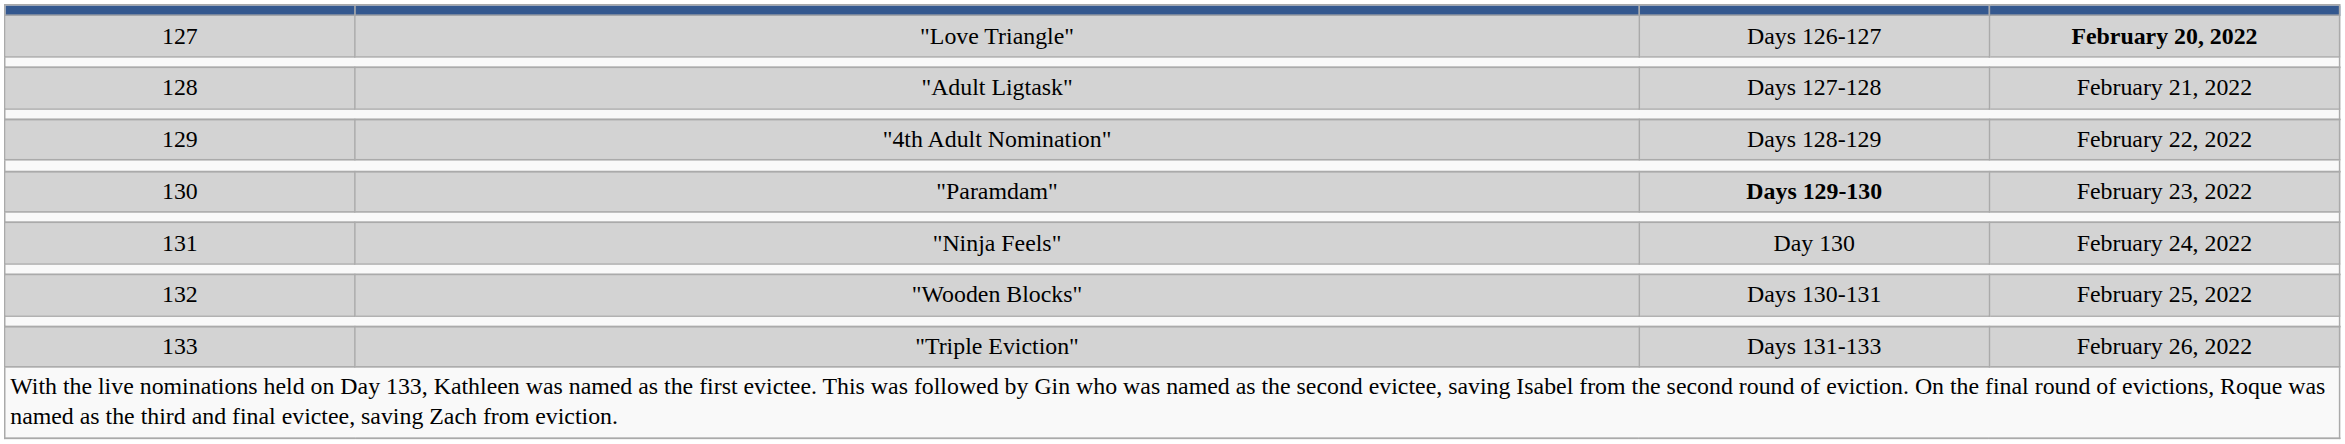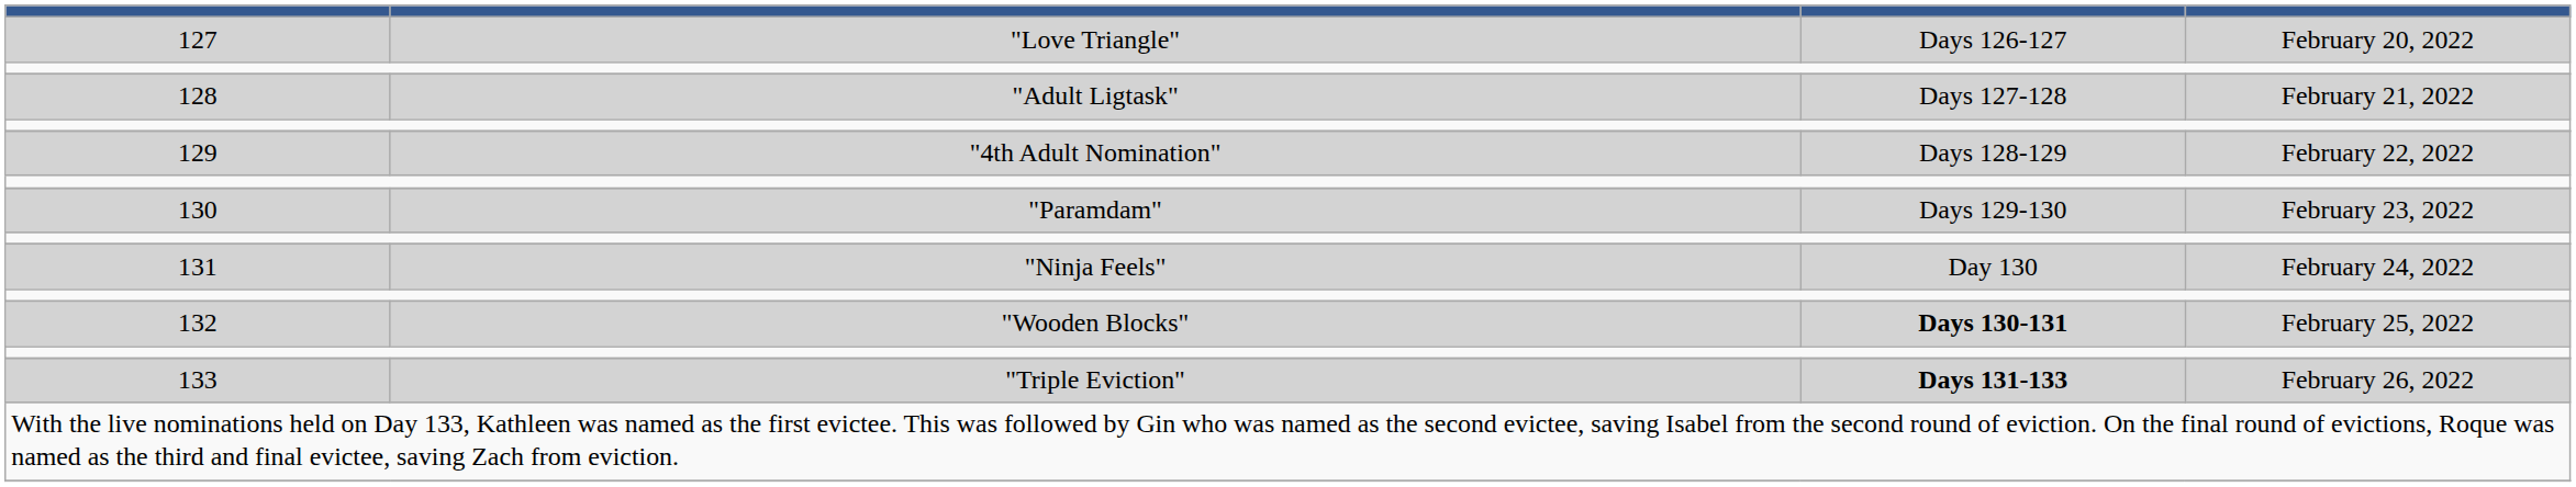127 | column 4: bold -> normal
130 | column 3: bold -> normal
132 | column 3: normal -> bold
133 | column 3: normal -> bold
